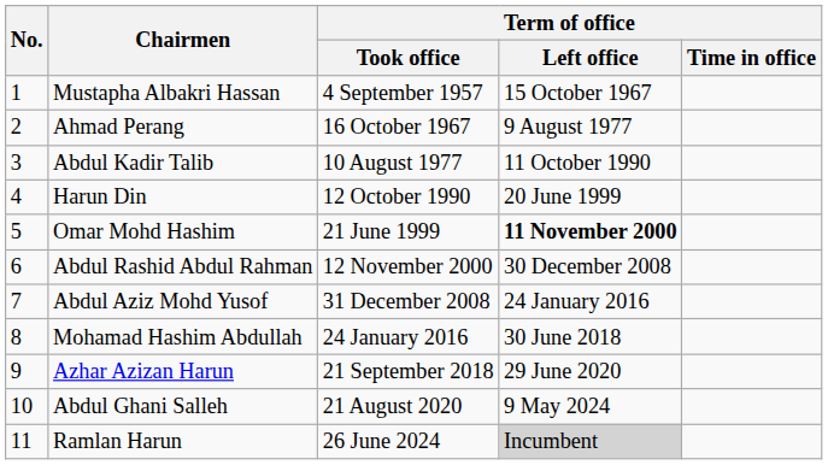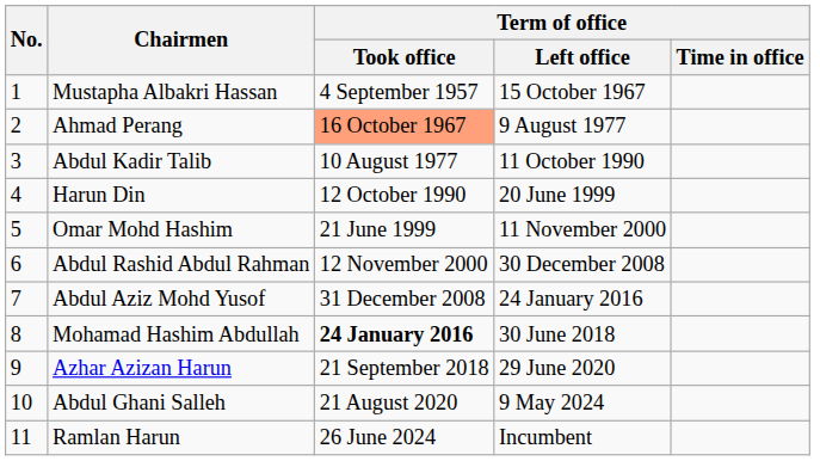Ahmad Perang | Term of office / Took office: no background -> lightsalmon background
Omar Mohd Hashim | Term of office / Left office: bold -> normal
Mohamad Hashim Abdullah | Term of office / Took office: normal -> bold
Ramlan Harun | Term of office / Left office: lightgrey background -> no background
